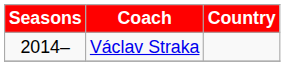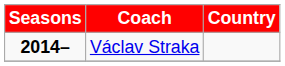Václav Straka | Seasons: normal -> bold
